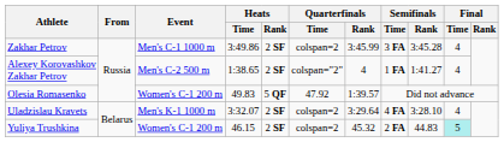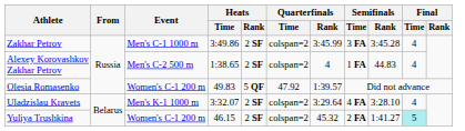Alexey Korovashkov Zakhar Petrov | Quarterfinals / Time: colspan="2" -> colspan=2
Alexey Korovashkov Zakhar Petrov | Semifinals / Rank: 1:41.27 -> 44.83
Yuliya Trushkina | Semifinals / Rank: 44.83 -> 1:41.27
